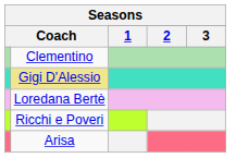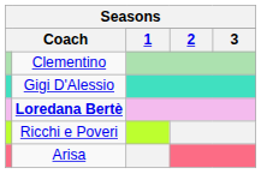Gigi D'Alessio | column 2: khaki background -> no background
Loredana Bertè | column 2: normal -> bold
